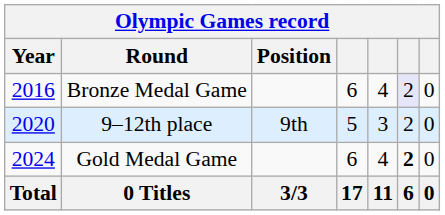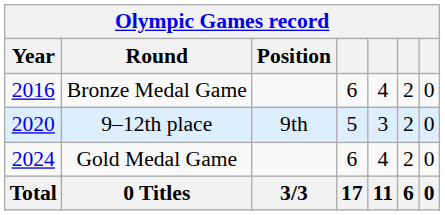Bronze Medal Game | column 6: lavender background -> no background
Gold Medal Game | column 6: bold -> normal
